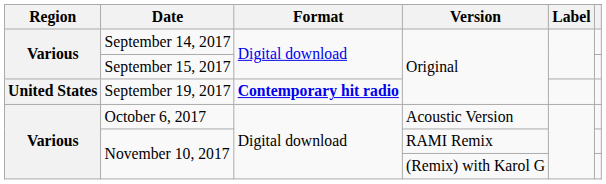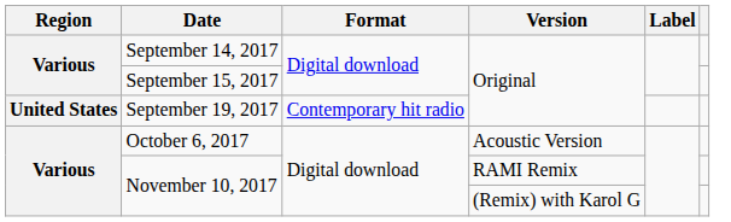September 19, 2017 | Format: bold -> normal
